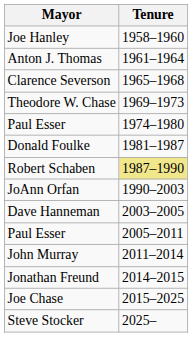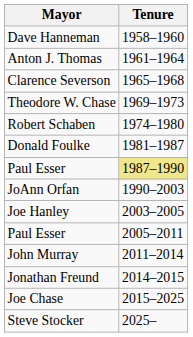row 2 | Mayor: Joe Hanley -> Dave Hanneman
row 6 | Mayor: Paul Esser -> Robert Schaben
row 8 | Mayor: Robert Schaben -> Paul Esser
row 10 | Mayor: Dave Hanneman -> Joe Hanley
